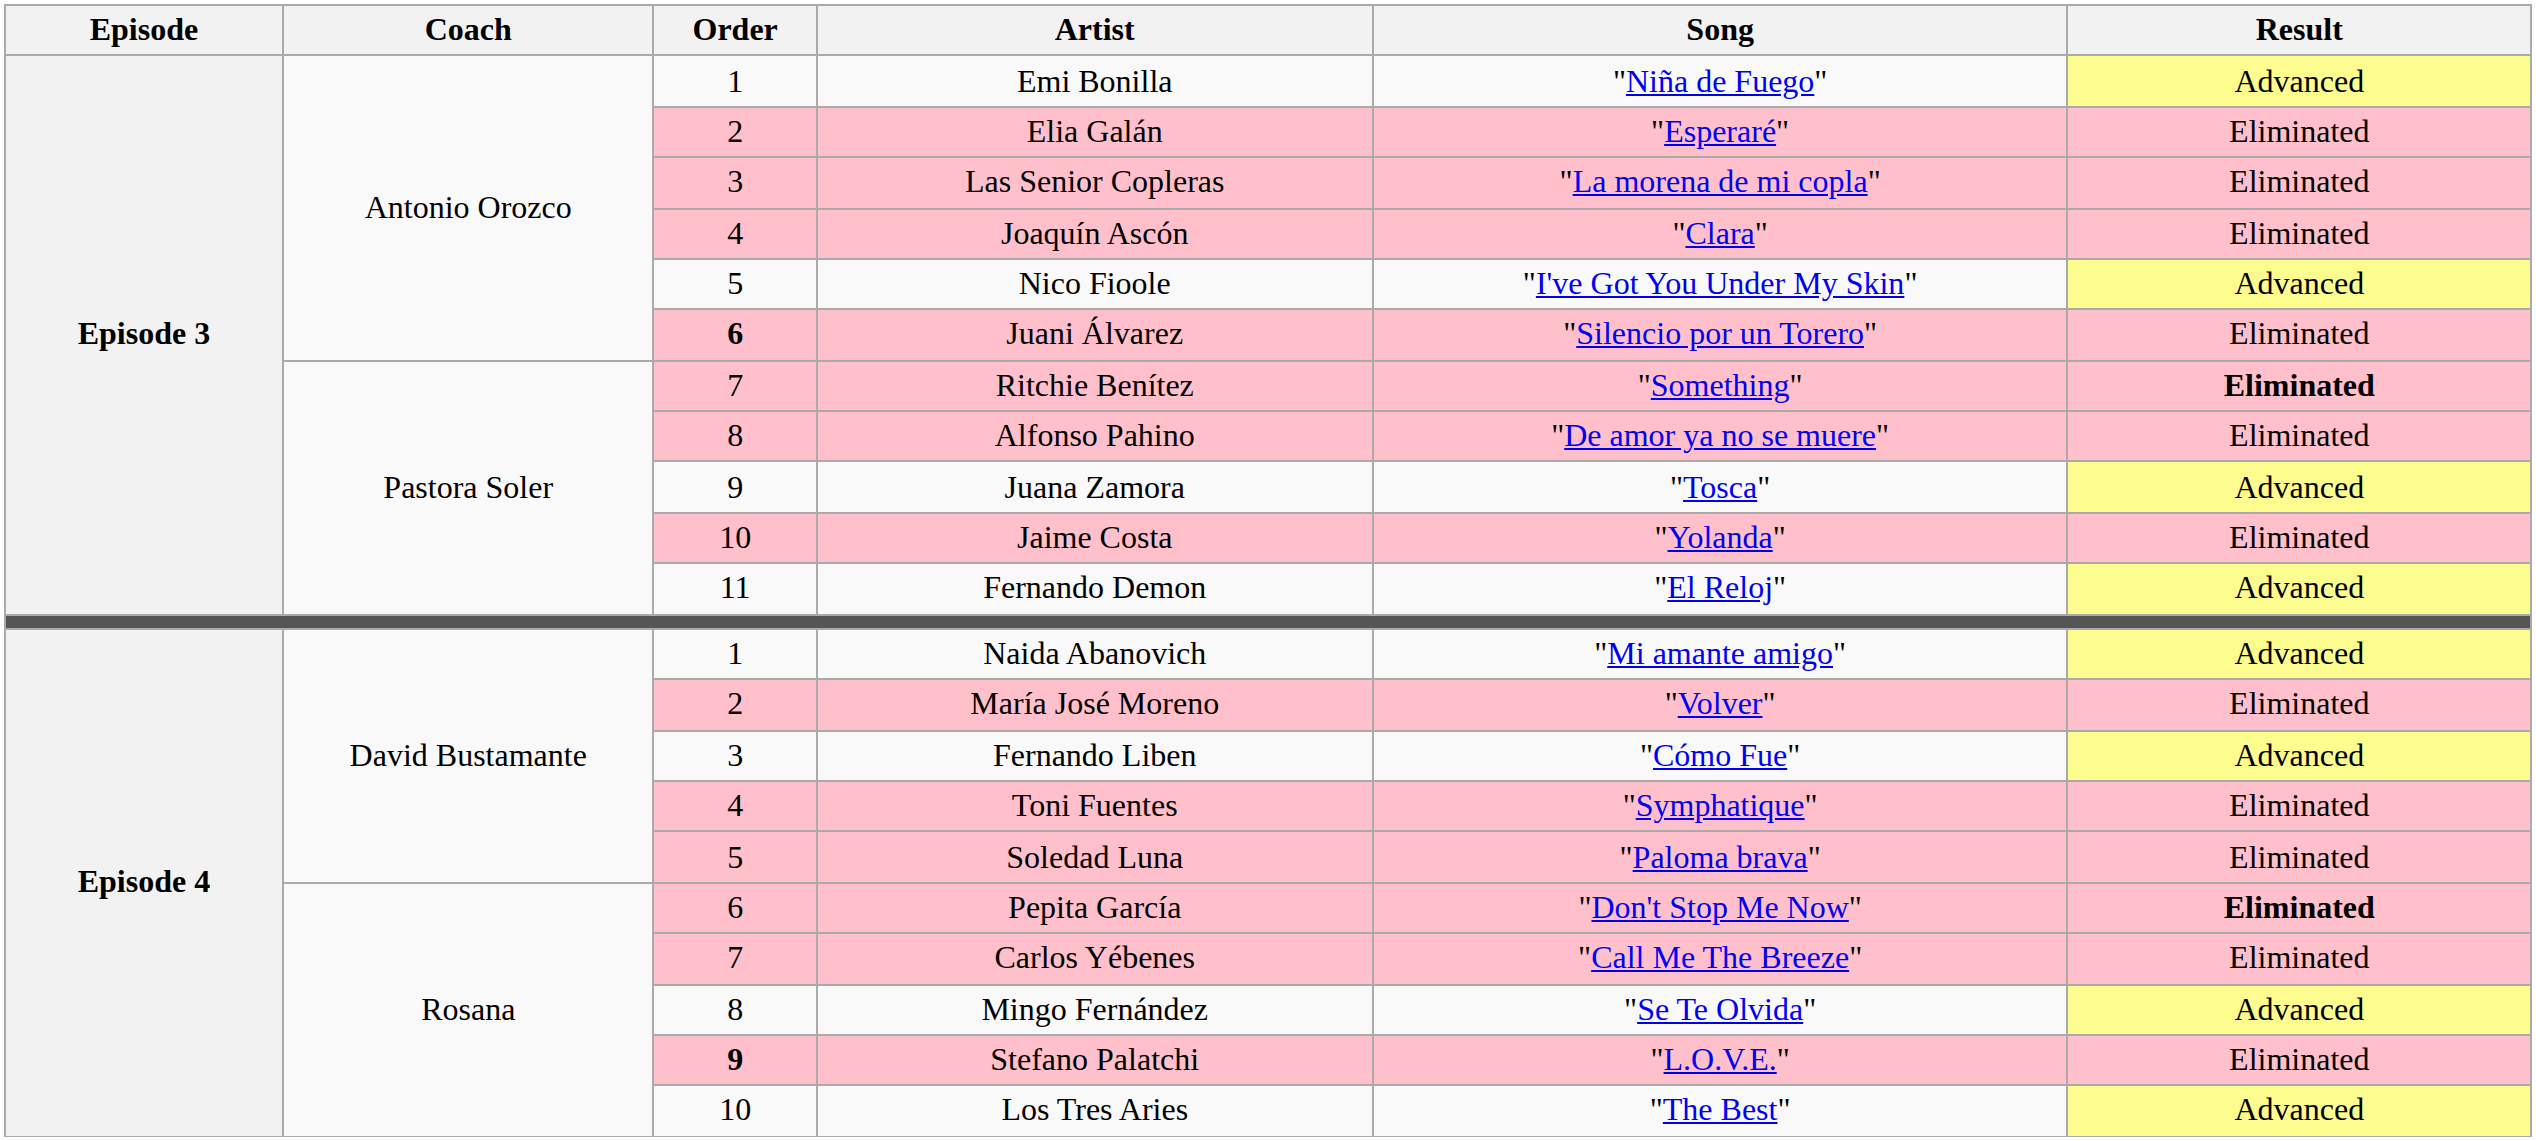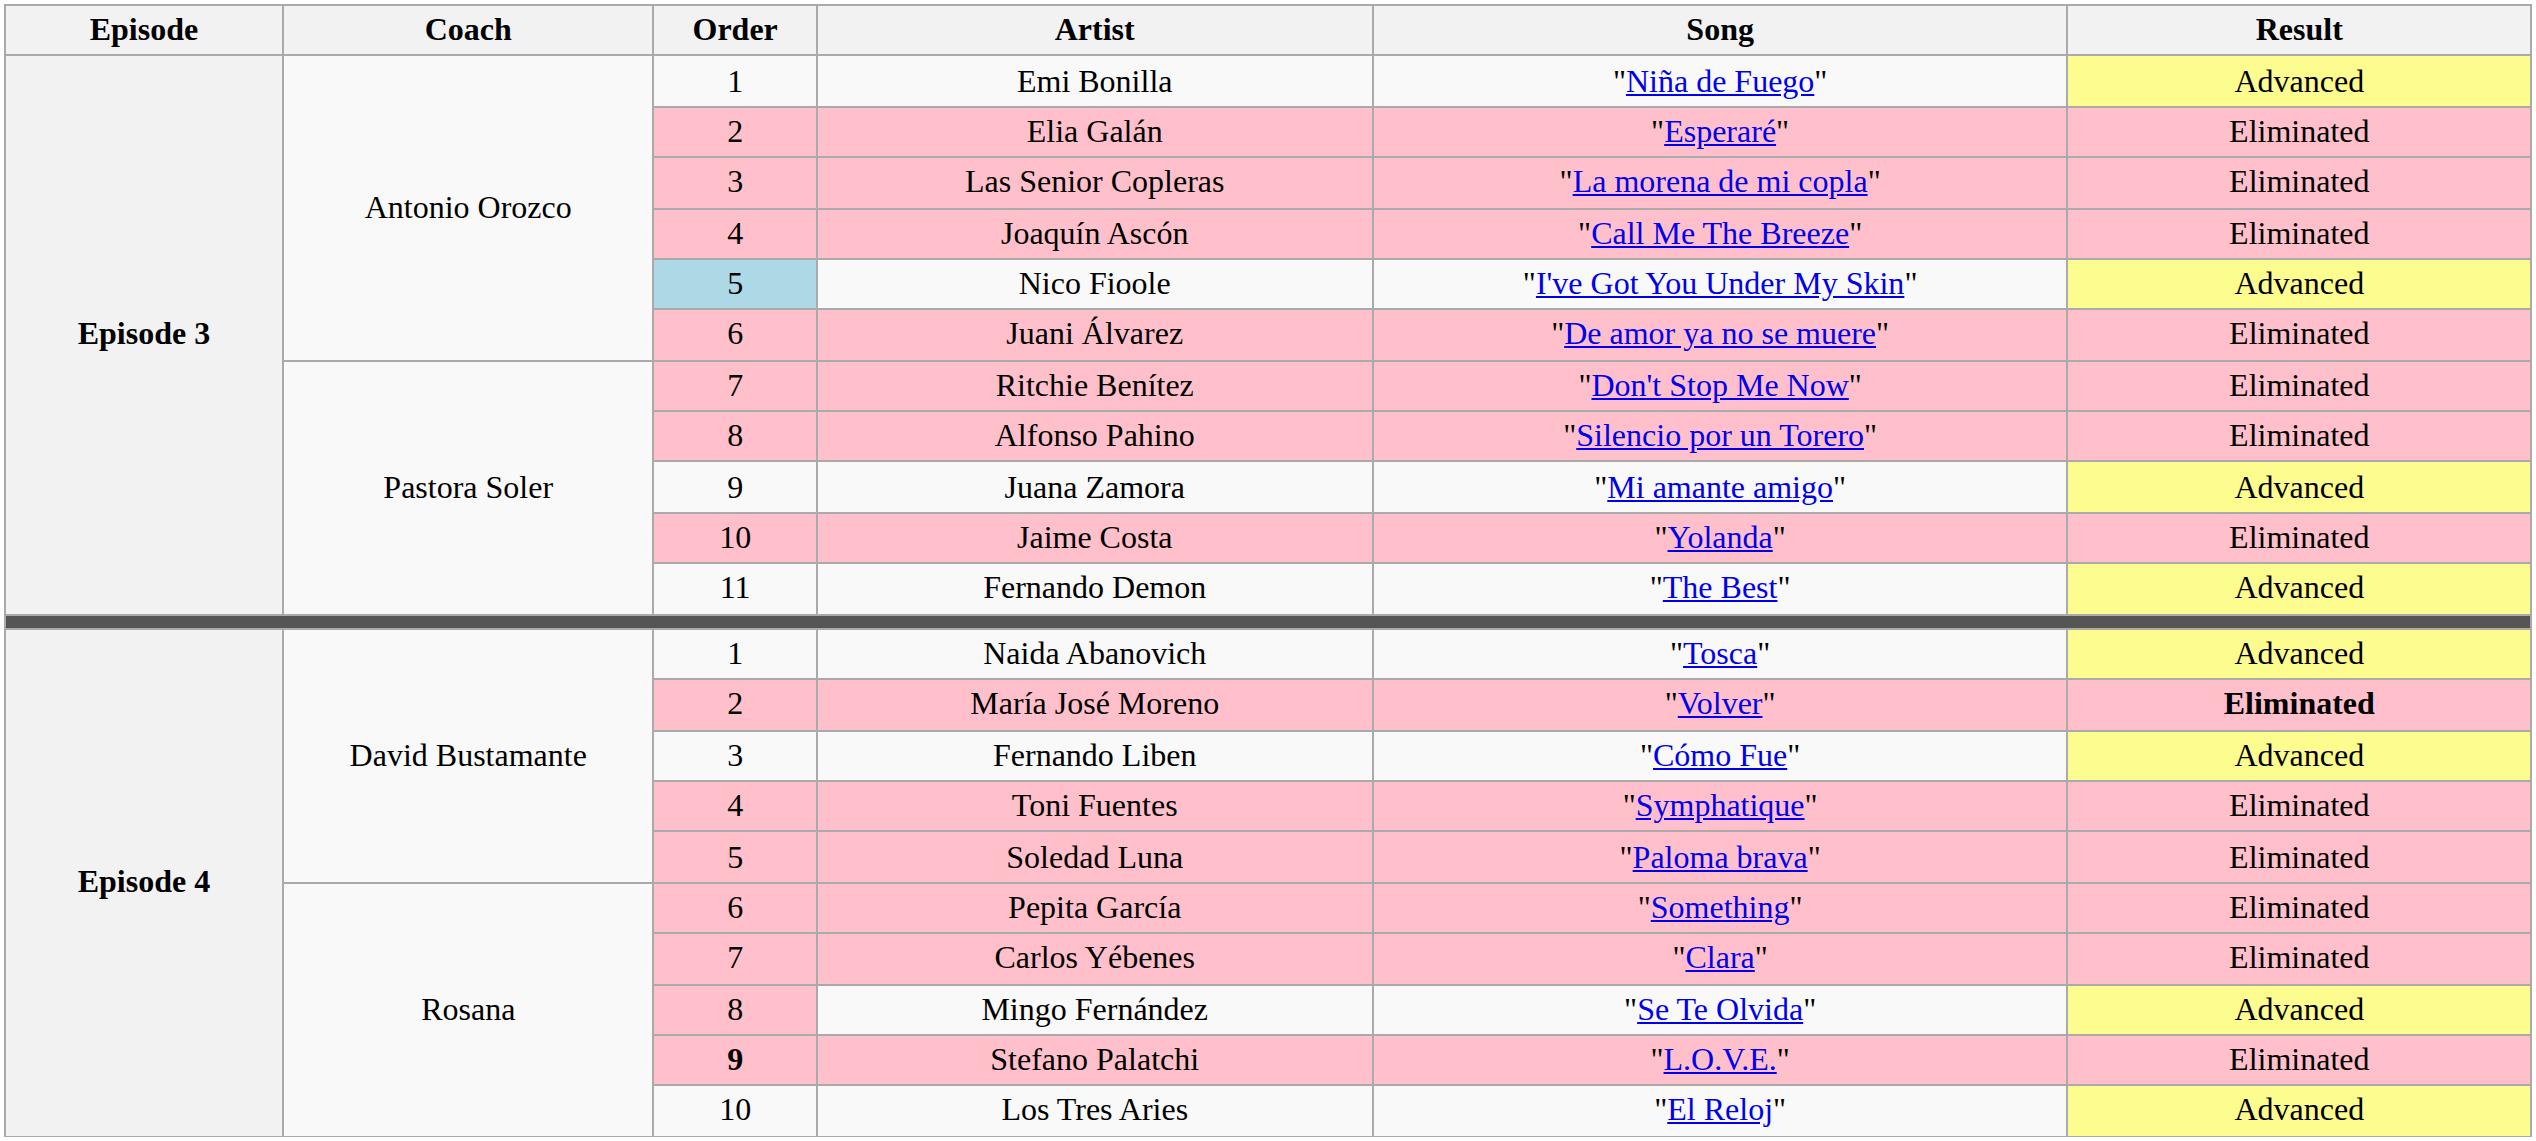Joaquín Ascón | Song: "Clara" -> "Call Me The Breeze"
Nico Fioole | Order: no background -> lightblue background
Juani Álvarez | Order: bold -> normal
Juani Álvarez | Song: "Silencio por un Torero" -> "De amor ya no se muere"
Ritchie Benítez | Song: "Something" -> "Don't Stop Me Now"
Ritchie Benítez | Result: bold -> normal
Alfonso Pahino | Song: "De amor ya no se muere" -> "Silencio por un Torero"
Juana Zamora | Song: "Tosca" -> "Mi amante amigo"
Fernando Demon | Song: "El Reloj" -> "The Best"
Naida Abanovich | Song: "Mi amante amigo" -> "Tosca"
María José Moreno | Result: normal -> bold
Pepita García | Song: "Don't Stop Me Now" -> "Something"
Pepita García | Result: bold -> normal
Carlos Yébenes | Song: "Call Me The Breeze" -> "Clara"
Mingo Fernández | Order: no background -> pink background
Los Tres Aries | Song: "The Best" -> "El Reloj"
